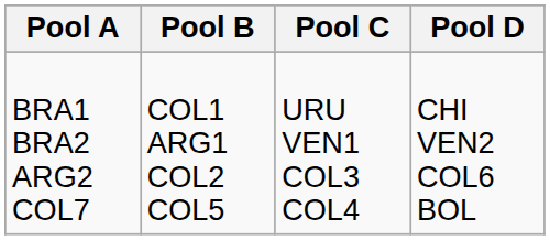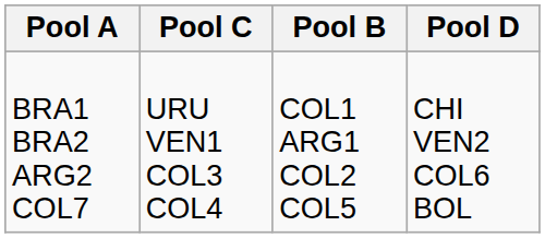columns swapped: Pool B <-> Pool C
